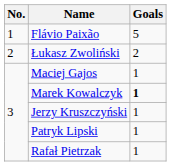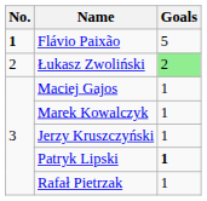Flávio Paixão | No.: normal -> bold
Łukasz Zwoliński | Goals: no background -> lightgreen background
Marek Kowalczyk | Goals: bold -> normal
Patryk Lipski | Goals: normal -> bold
